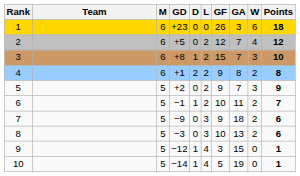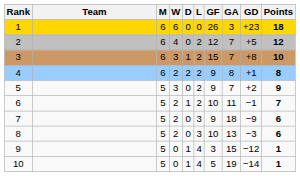columns swapped: W <-> GD
